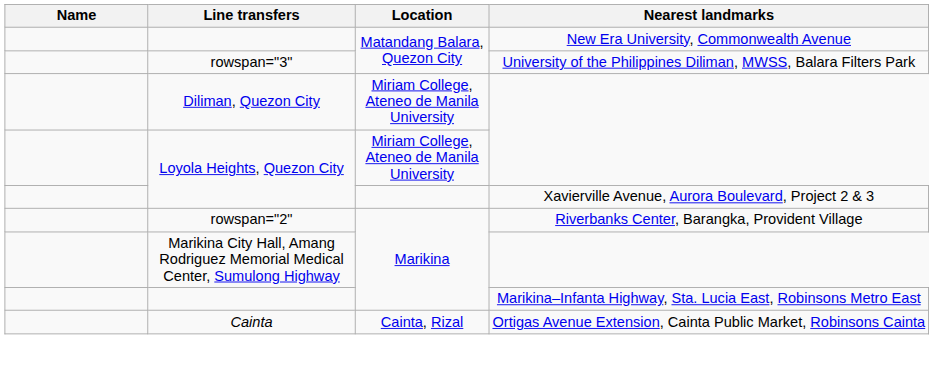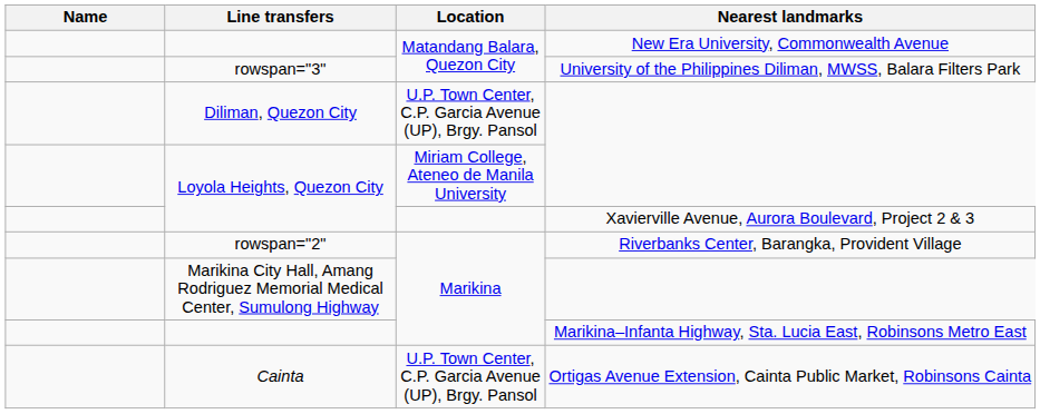Diliman, Quezon City | Location: Miriam College, Ateneo de Manila University -> U.P. Town Center, C.P. Garcia Avenue (UP), Brgy. Pansol
Cainta | Location: Cainta, Rizal -> U.P. Town Center, C.P. Garcia Avenue (UP), Brgy. Pansol
